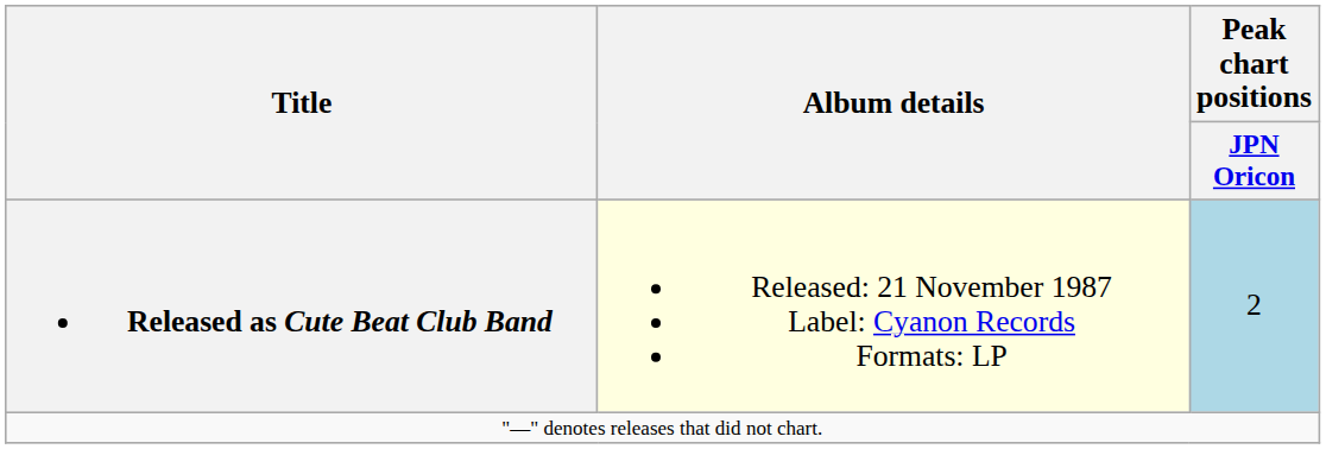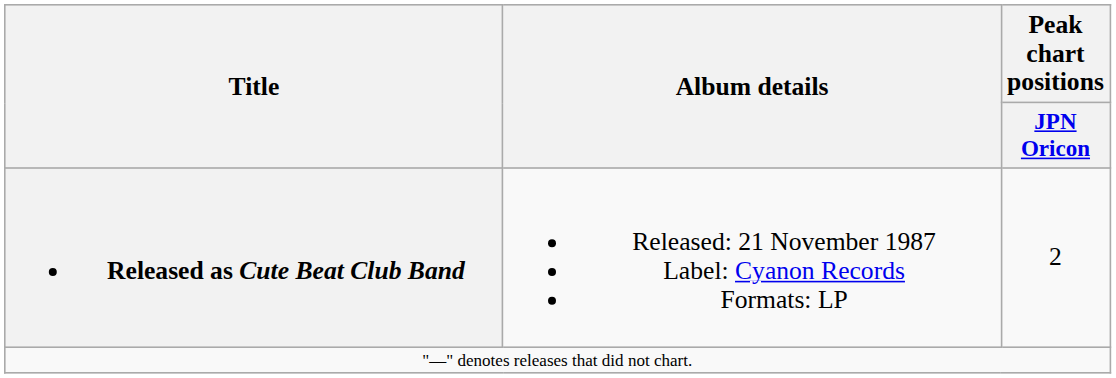Released as Cute Beat Club Band | Album details: lightyellow background -> no background
Released as Cute Beat Club Band | Peak chart positions / JPN Oricon: lightblue background -> no background
